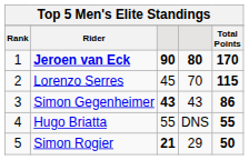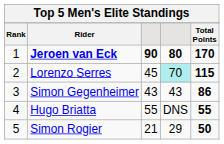Lorenzo Serres | column 4: no background -> paleturquoise background
Simon Gegenheimer | column 3: bold -> normal
Simon Rogier | column 3: bold -> normal
